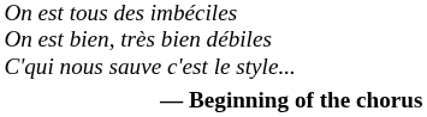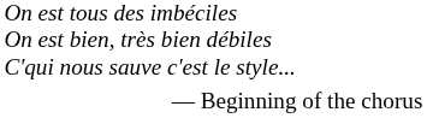row 2 | column 1: bold -> normal
